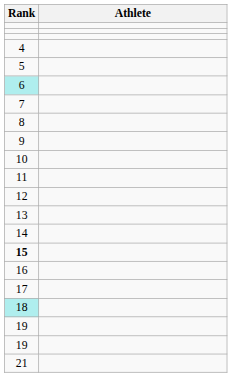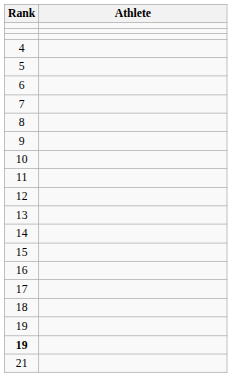row 7 | Rank: paleturquoise background -> no background
row 16 | Rank: bold -> normal
row 19 | Rank: paleturquoise background -> no background
row 21 | Rank: normal -> bold
